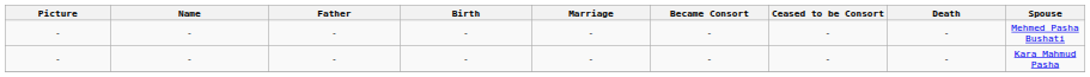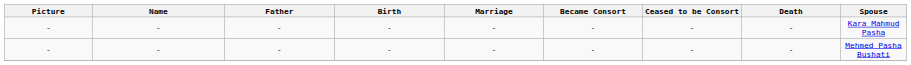row 2 | Spouse: Mehmed Pasha Bushati -> Kara Mahmud Pasha
row 3 | Spouse: Kara Mahmud Pasha -> Mehmed Pasha Bushati
